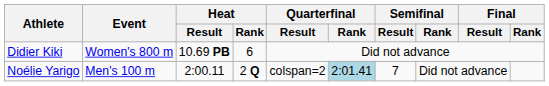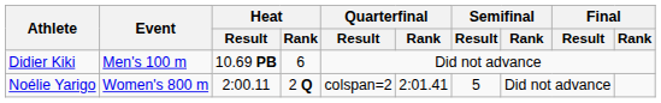Didier Kiki | Event: Women's 800 m -> Men's 100 m
Noélie Yarigo | Event: Men's 100 m -> Women's 800 m
Noélie Yarigo | Quarterfinal / Rank: lightblue background -> no background
Noélie Yarigo | Semifinal / Result: 7 -> 5
